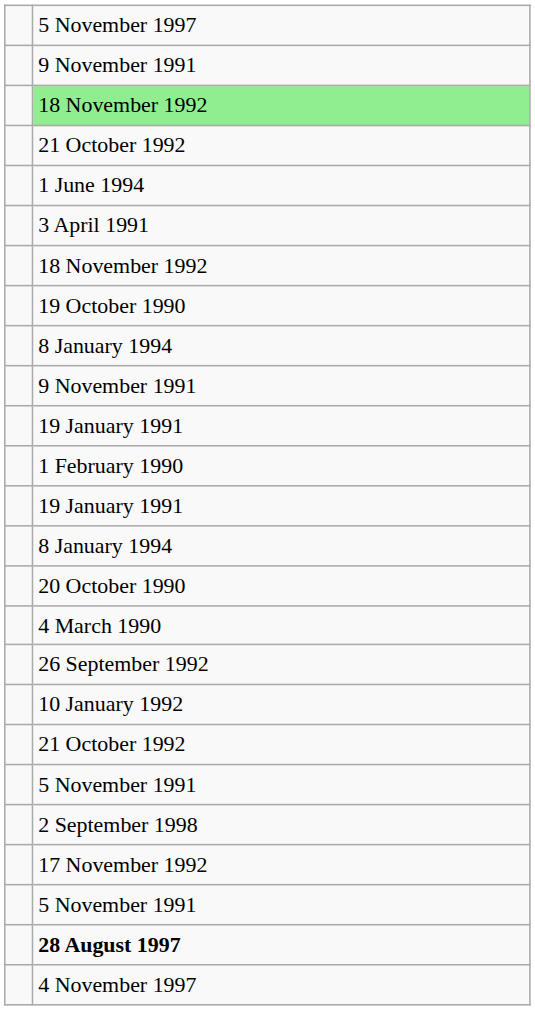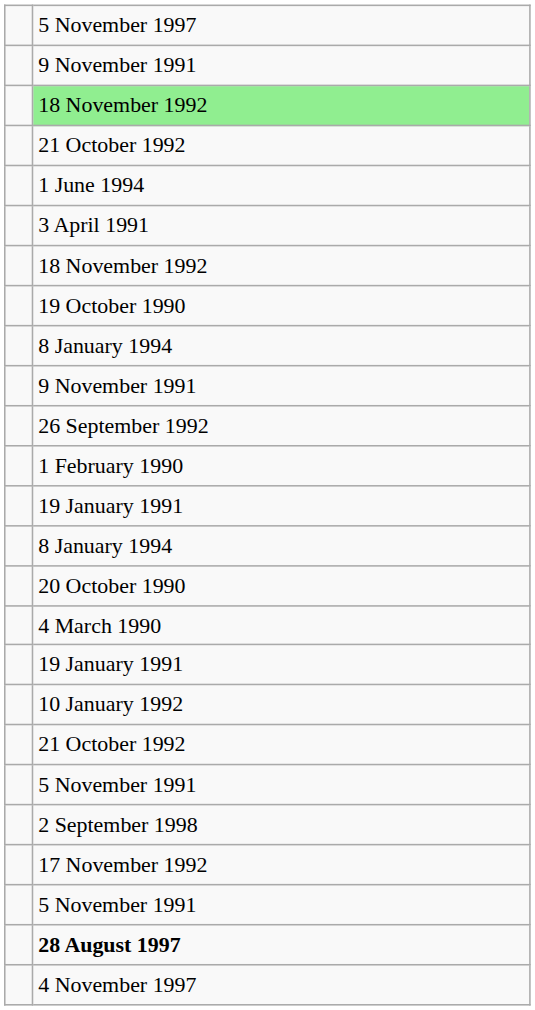row 11 | column 2: 19 January 1991 -> 26 September 1992
row 17 | column 2: 26 September 1992 -> 19 January 1991
